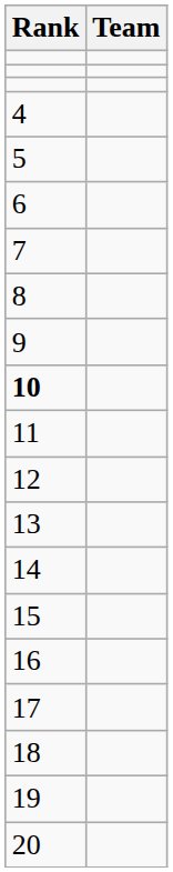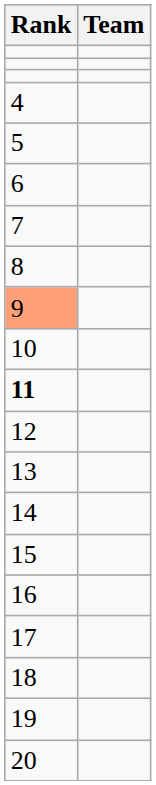row 10 | Rank: no background -> lightsalmon background
row 11 | Rank: bold -> normal
row 12 | Rank: normal -> bold
